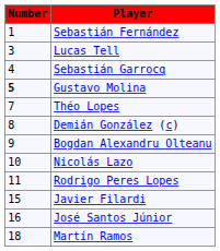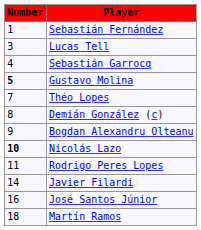Nicolás Lazo | Number: normal -> bold
Javier Filardi | Number: 15 -> 14
